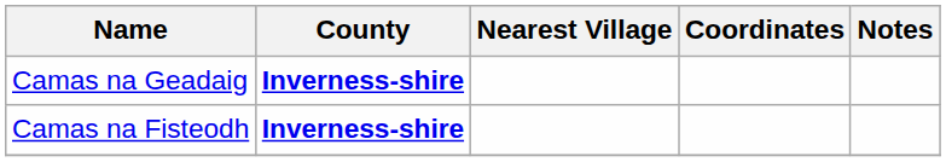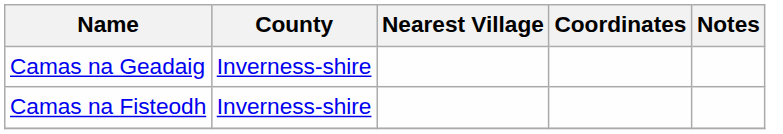Camas na Geadaig | County: bold -> normal
Camas na Fisteodh | County: bold -> normal
